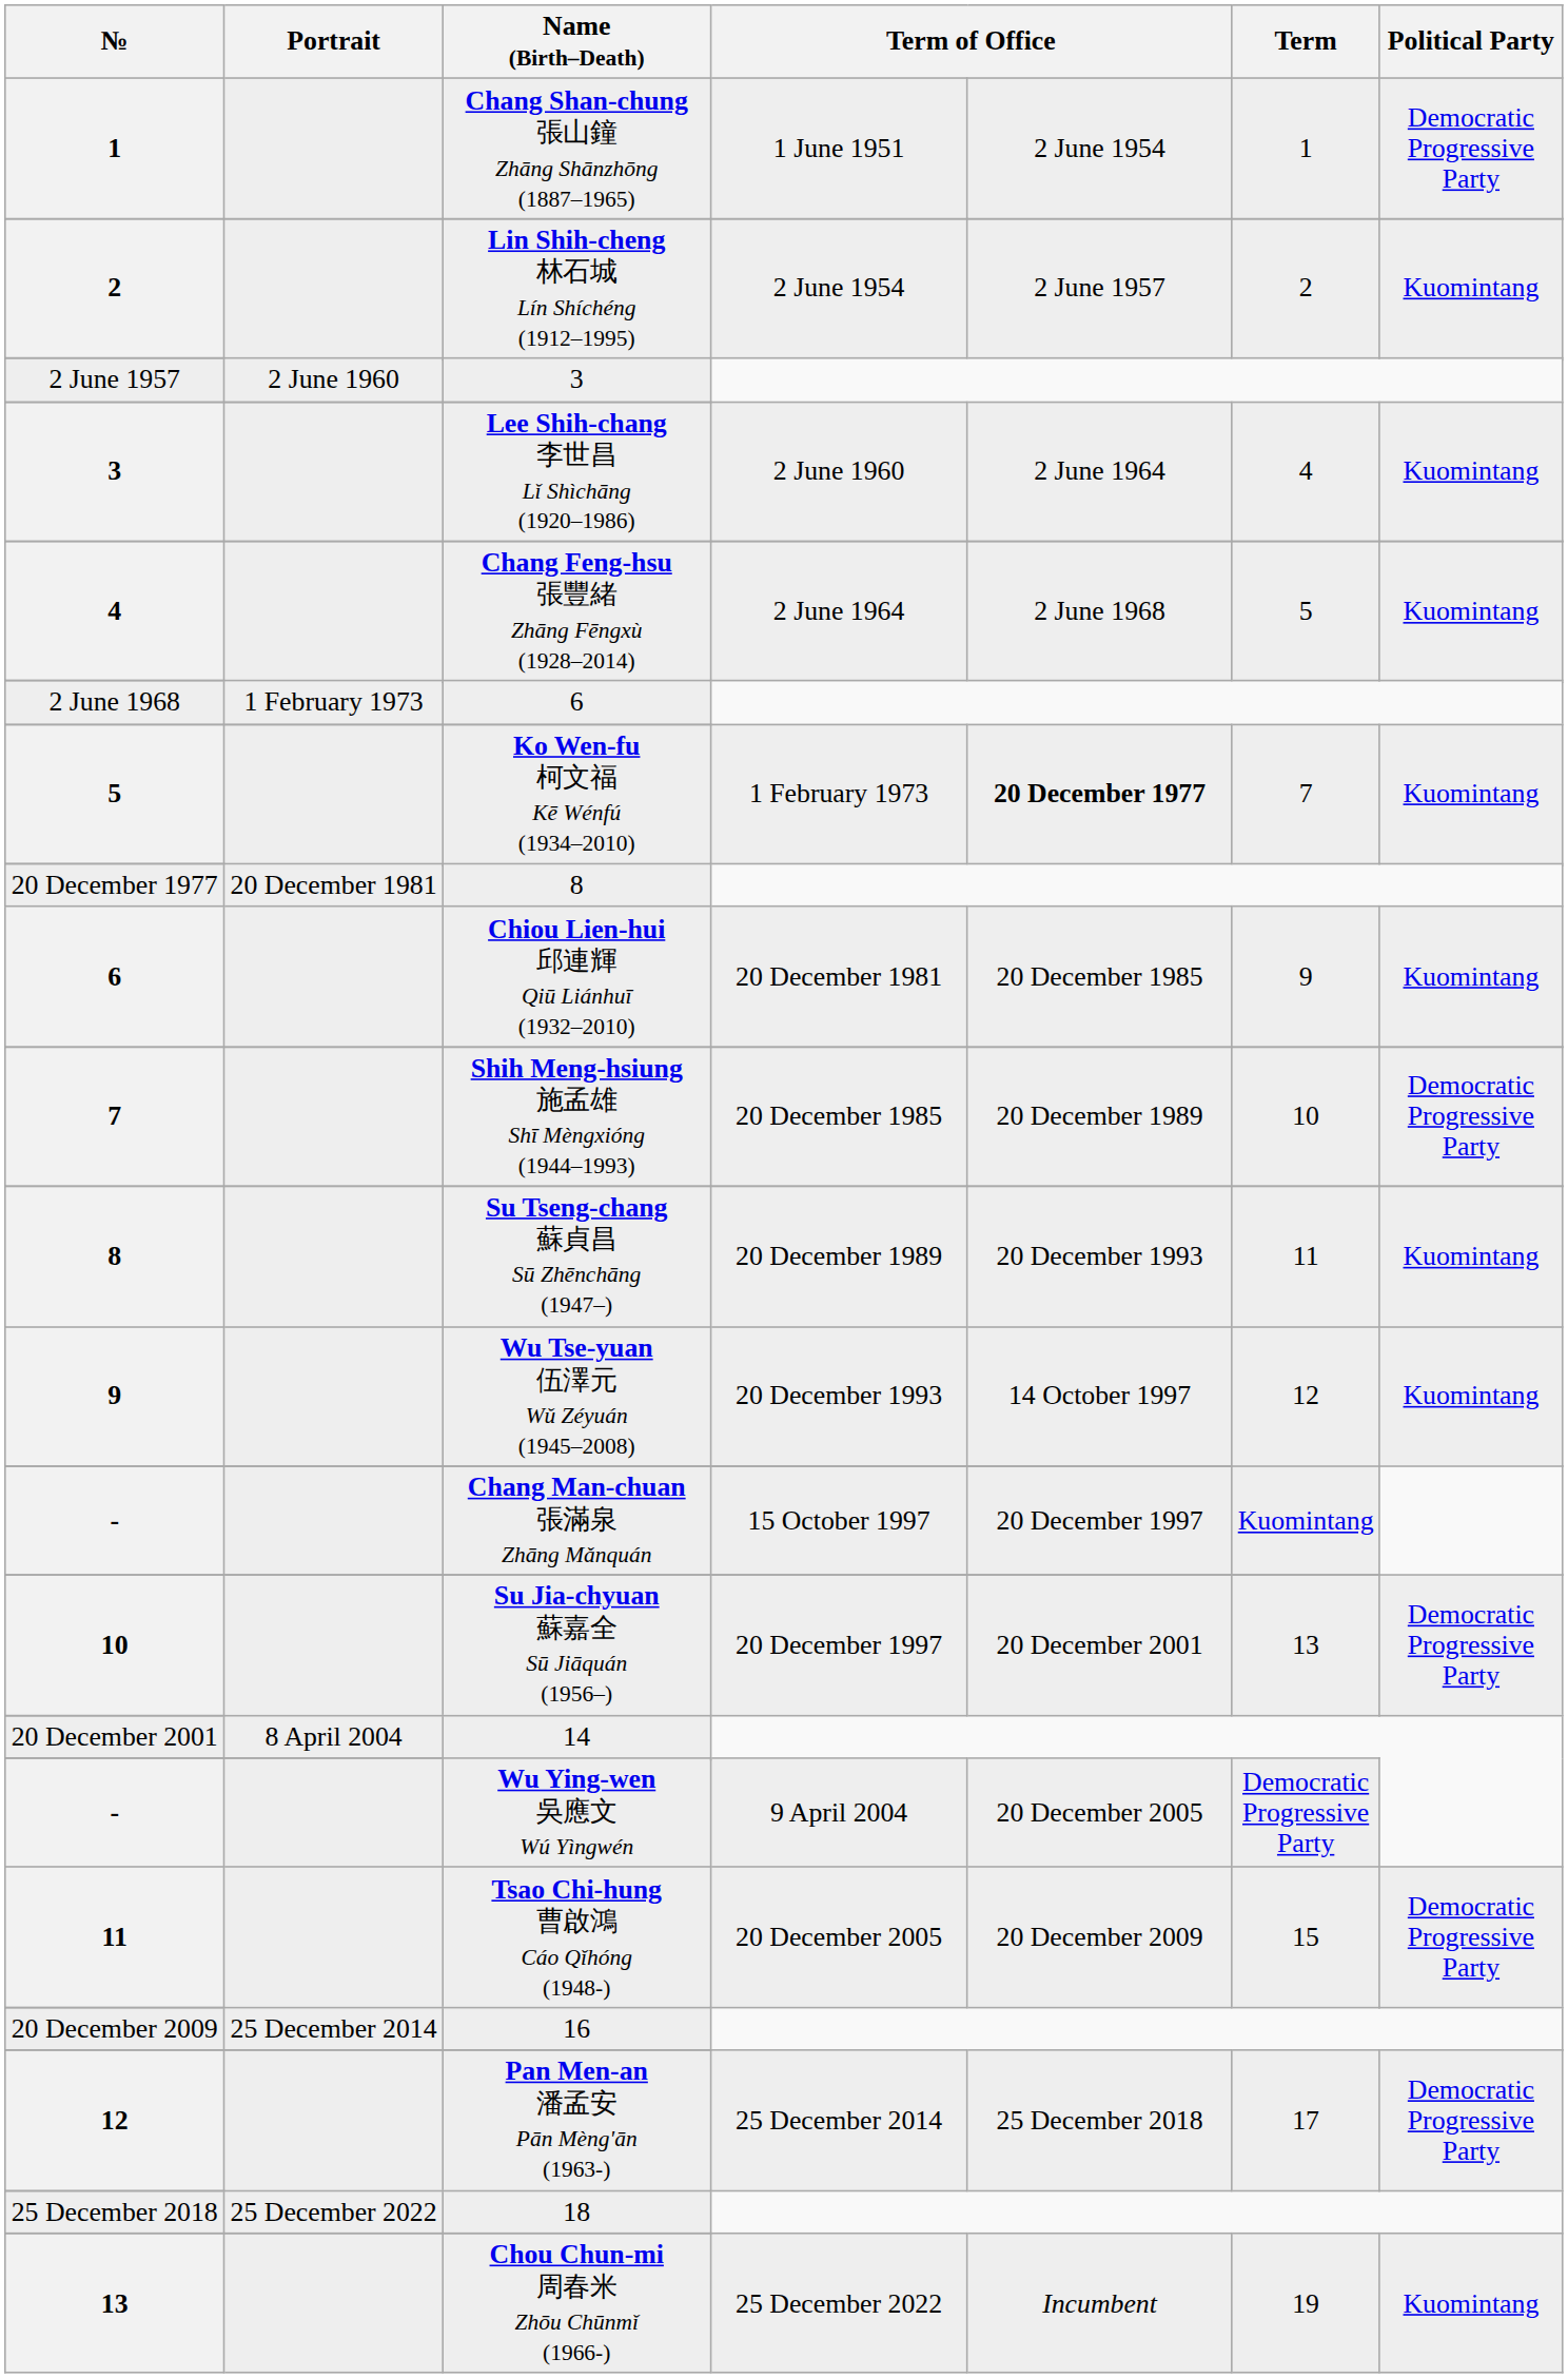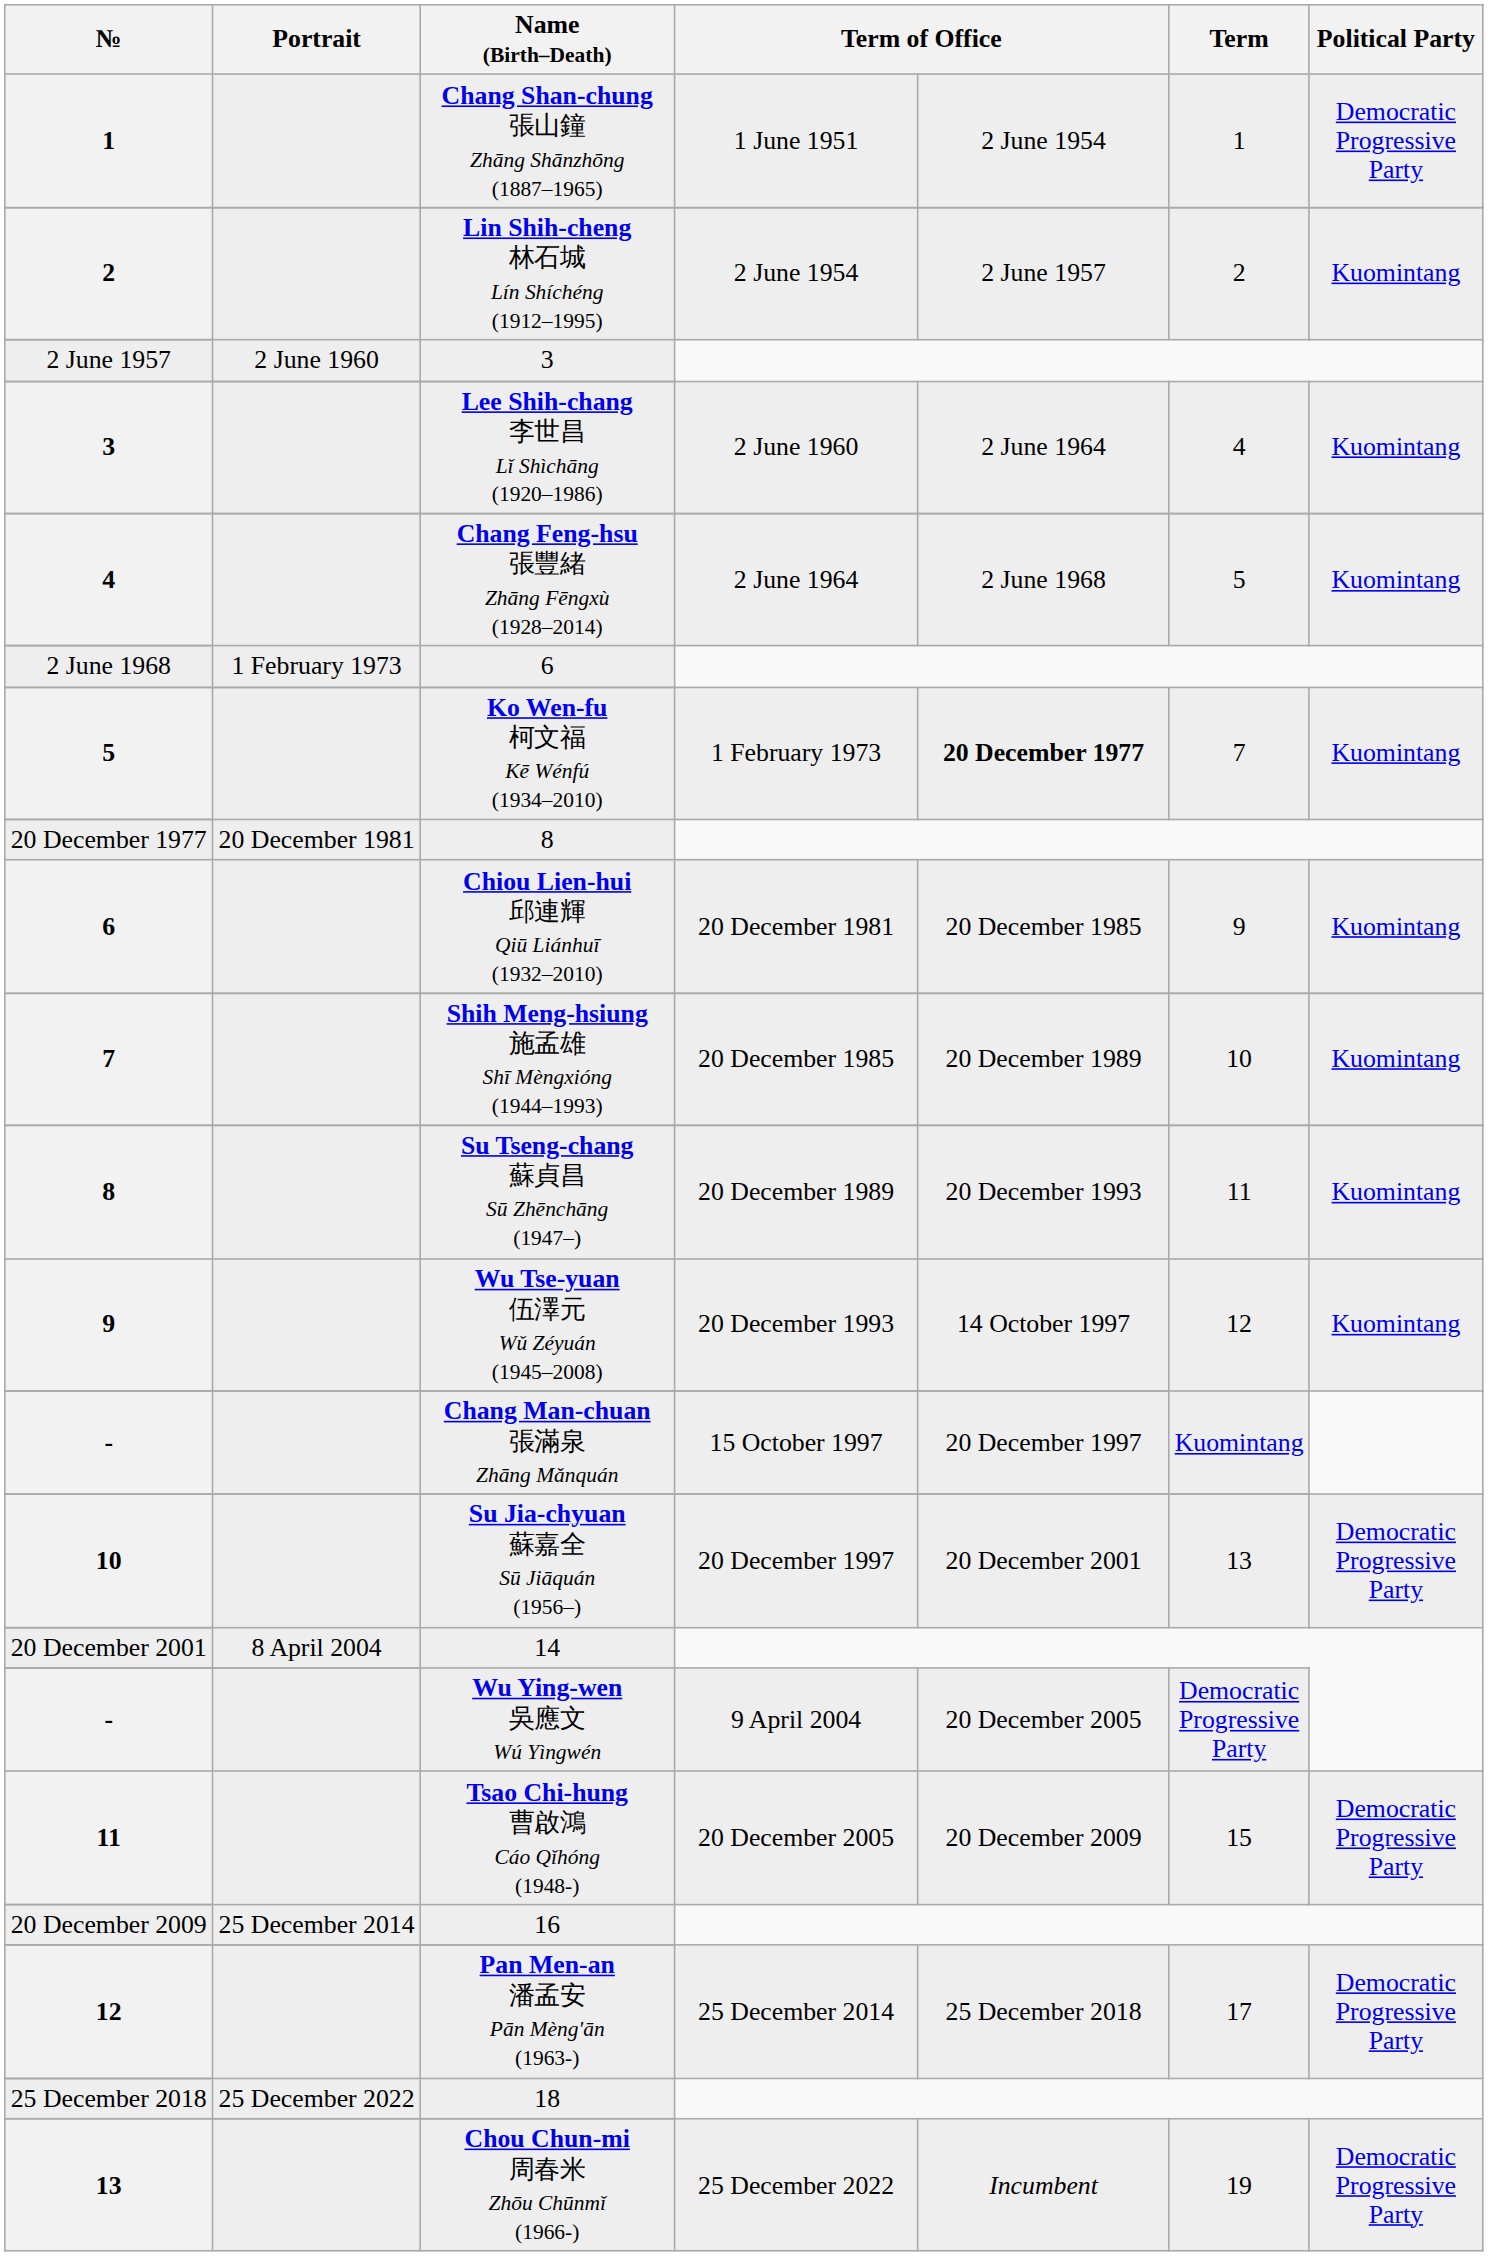Shih Meng-hsiung 施孟雄 Shī Mèngxióng (1944–1993) | Political Party: Democratic Progressive Party -> Kuomintang
Chou Chun-mi 周春米 Zhōu Chūnmǐ (1966-) | Political Party: Kuomintang -> Democratic Progressive Party
